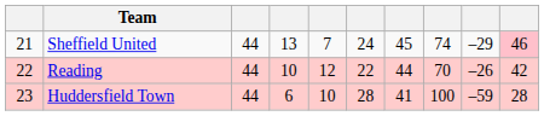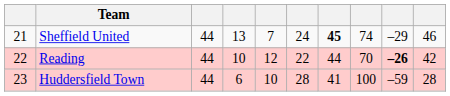Sheffield United | column 7: normal -> bold
Sheffield United | column 10: pink background -> no background
Reading | column 9: normal -> bold
